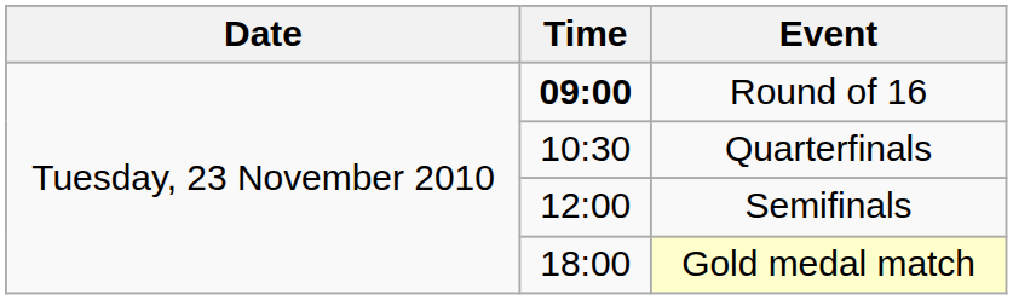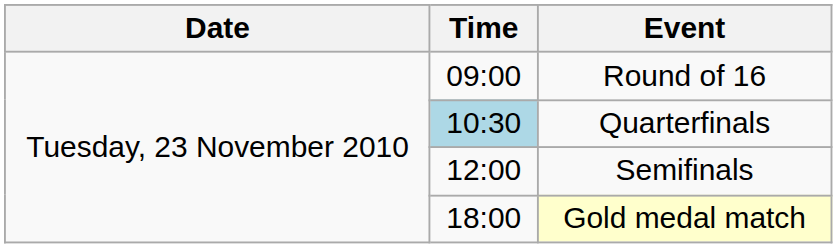Round of 16 | Time: bold -> normal
Quarterfinals | Time: no background -> lightblue background
